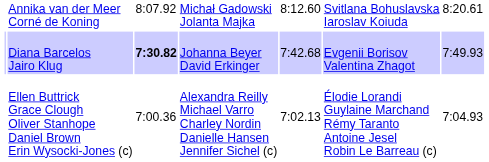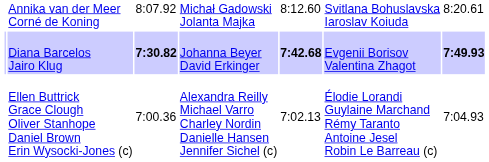Diana Barcelos Jairo Klug | column 4: normal -> bold
Diana Barcelos Jairo Klug | column 6: normal -> bold
